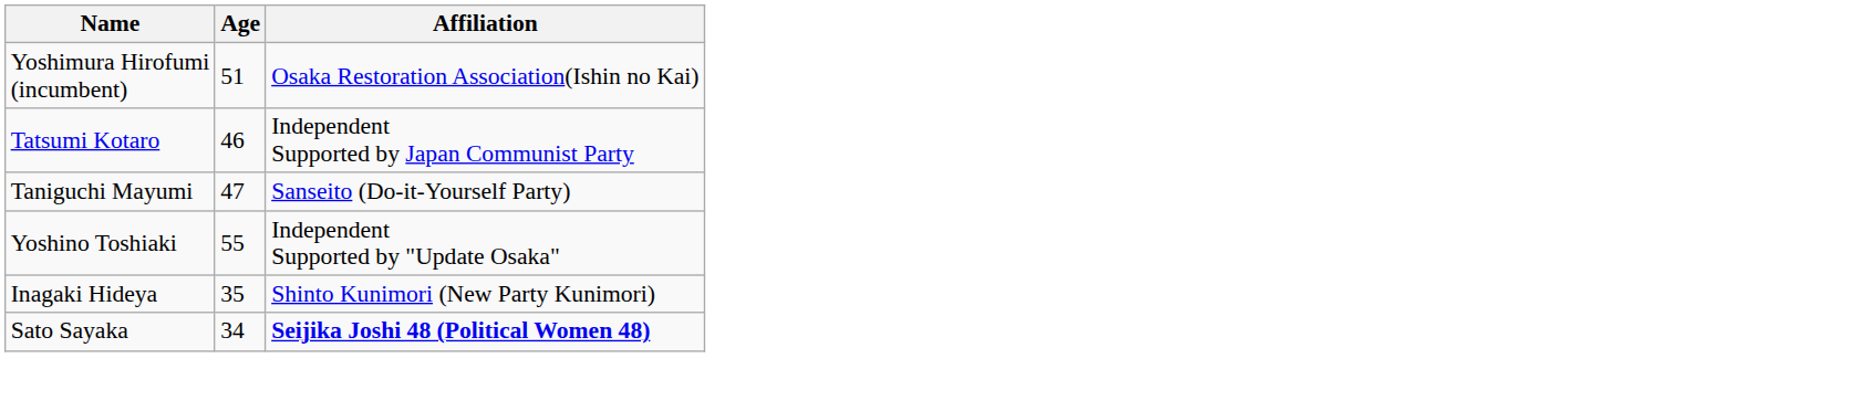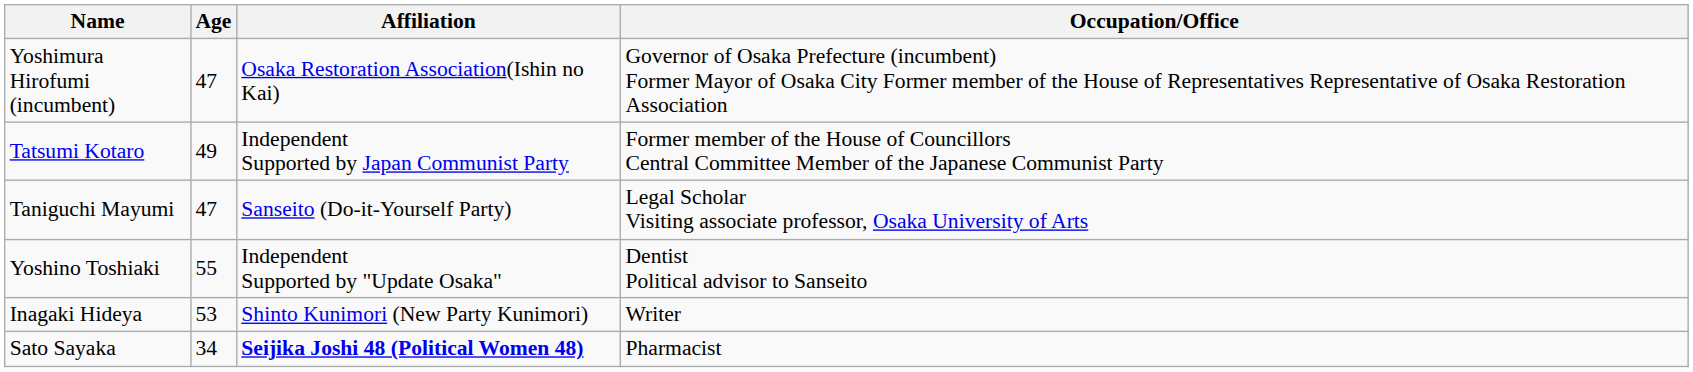+ column: Occupation/Office | Governor of Osaka Prefecture (incumbent) Former Mayor of Osaka City Former member of the House of Representatives Representative of Osaka Restoration Association | Former member of the House of Councillors Central Committee Member of the Japanese Communist Party | Legal Scholar Visiting associate professor, Osaka University of Arts | Dentist Political advisor to Sanseito | Writer | Pharmacist
Yoshimura Hirofumi (incumbent) | Age: 51 -> 47
Tatsumi Kotaro | Age: 46 -> 49
Inagaki Hideya | Age: 35 -> 53
